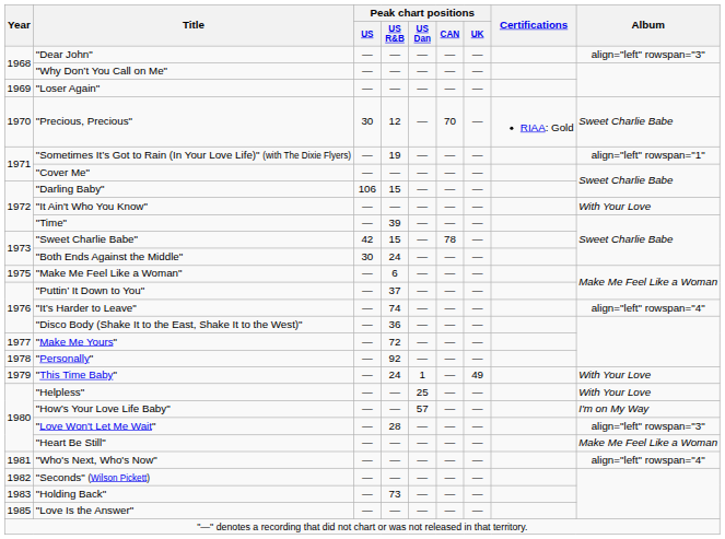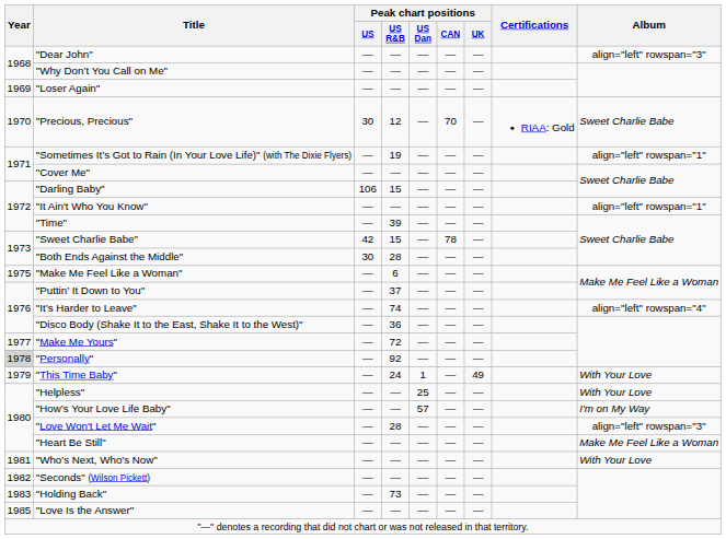"It Ain't Who You Know" | Album: With Your Love -> align="left" rowspan="1"
"Both Ends Against the Middle" | Peak chart positions / US R&B: 24 -> 28
"Personally" | Year: no background -> lightgrey background
"Who's Next, Who's Now" | Album: align="left" rowspan="4" -> With Your Love
